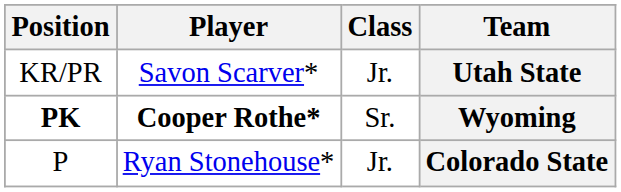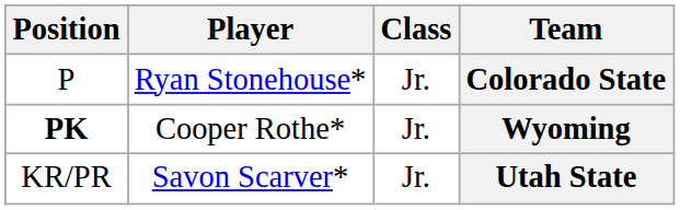rows swapped: Colorado State <-> Utah State
Wyoming | Player: bold -> normal
Wyoming | Class: Sr. -> Jr.
